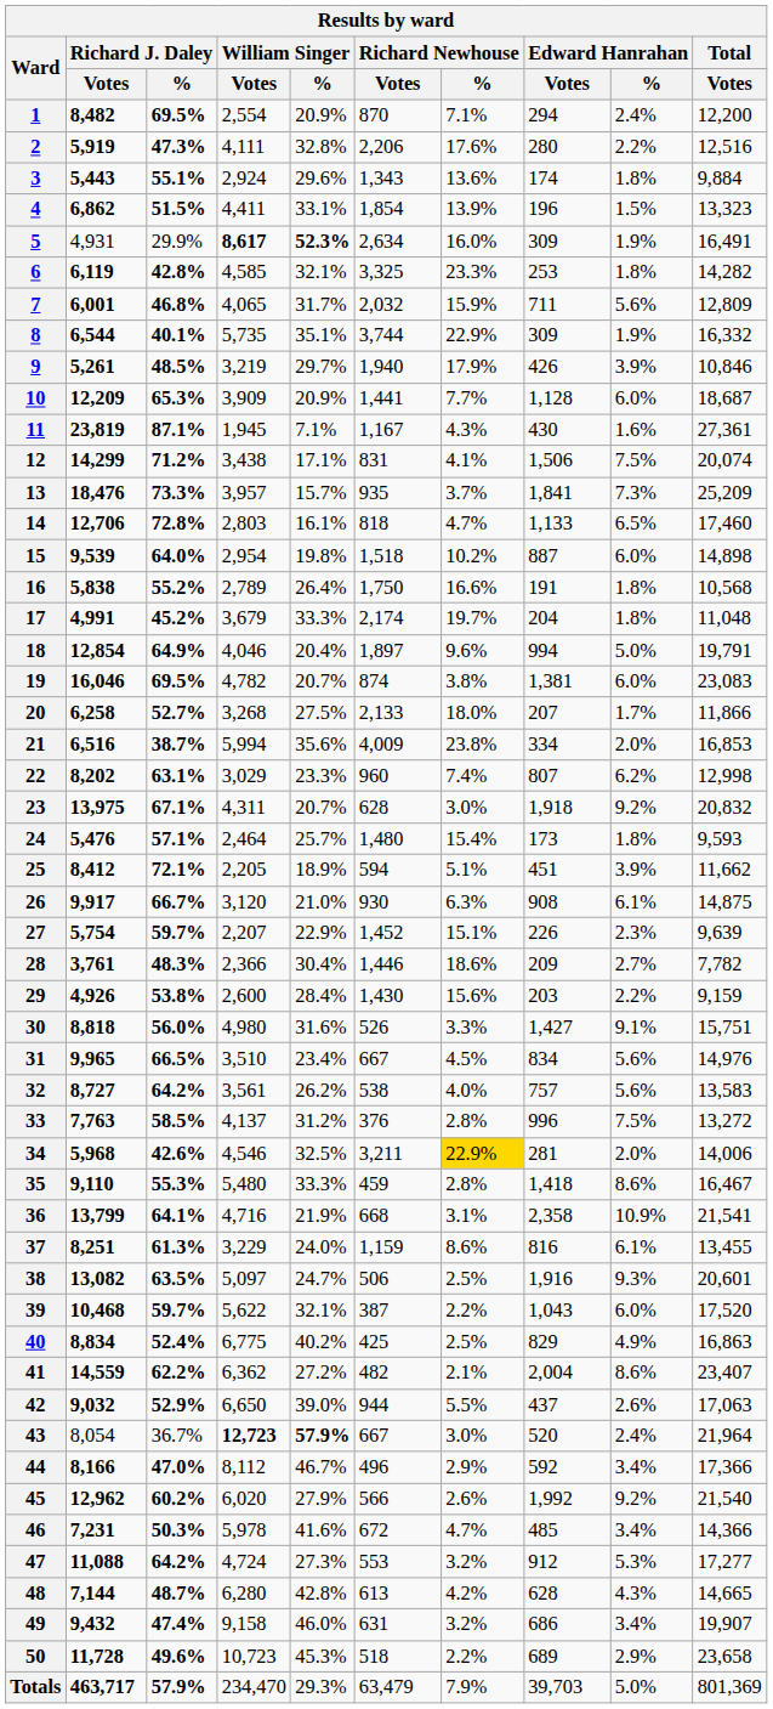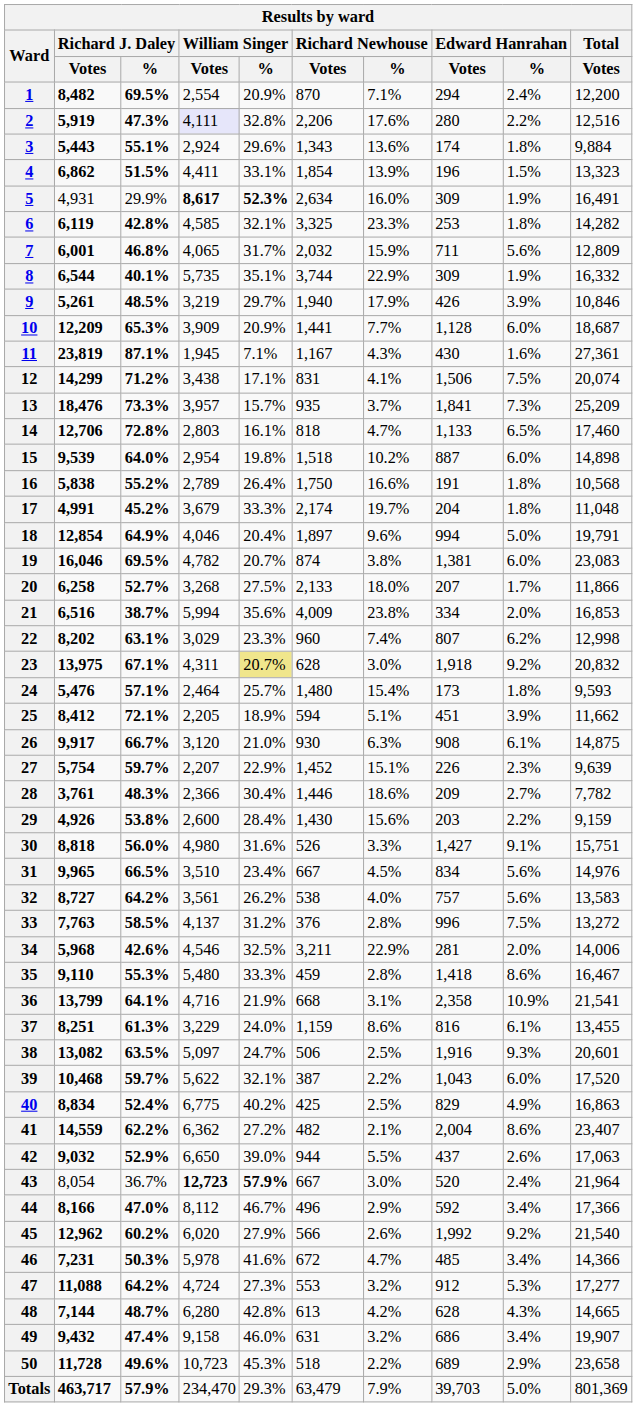2 | William Singer / Votes: no background -> lavender background
23 | William Singer / %: no background -> khaki background
34 | Richard Newhouse / %: gold background -> no background
